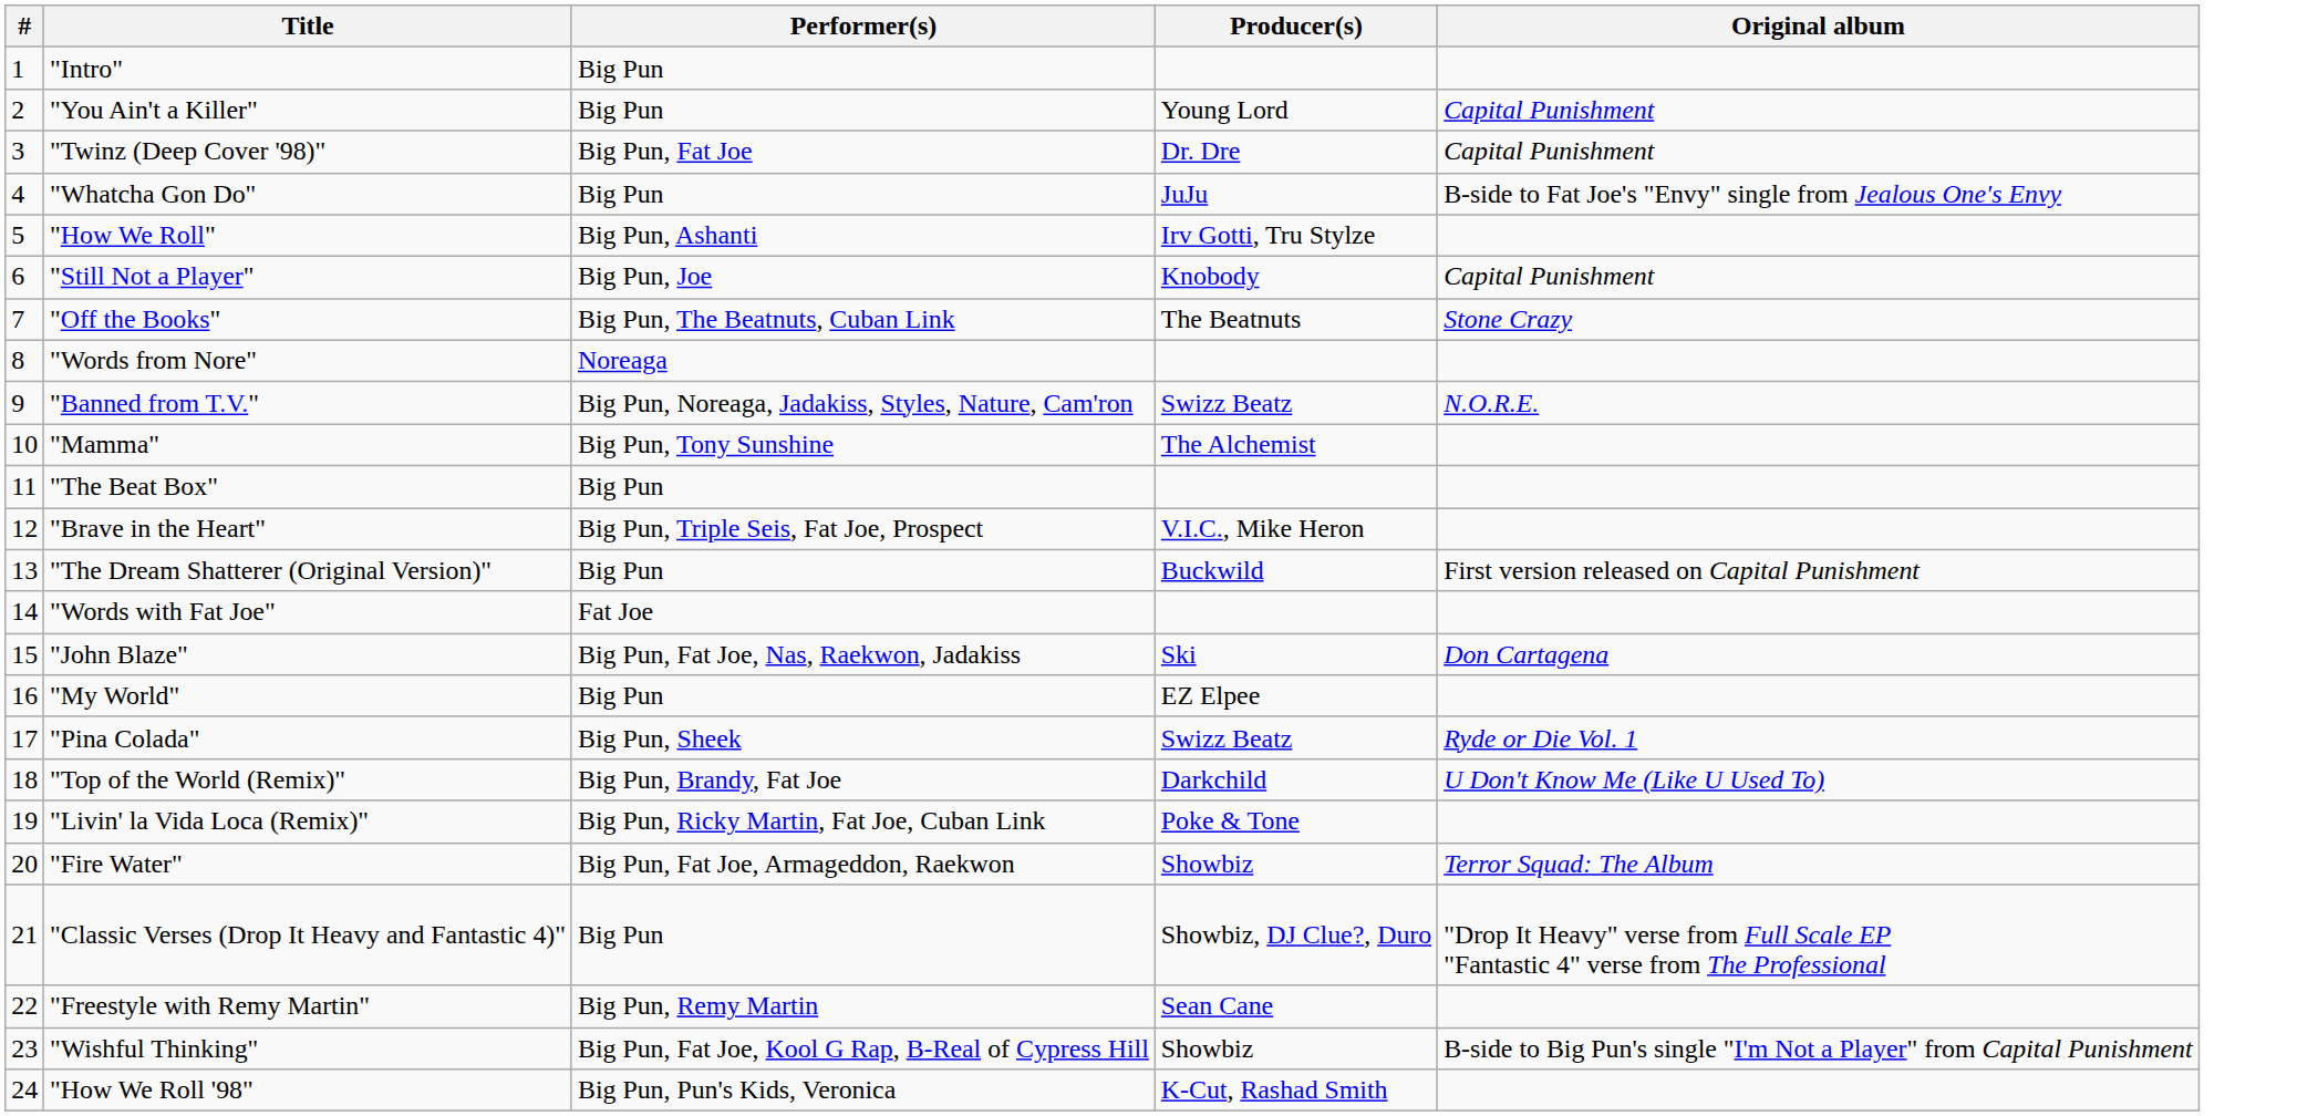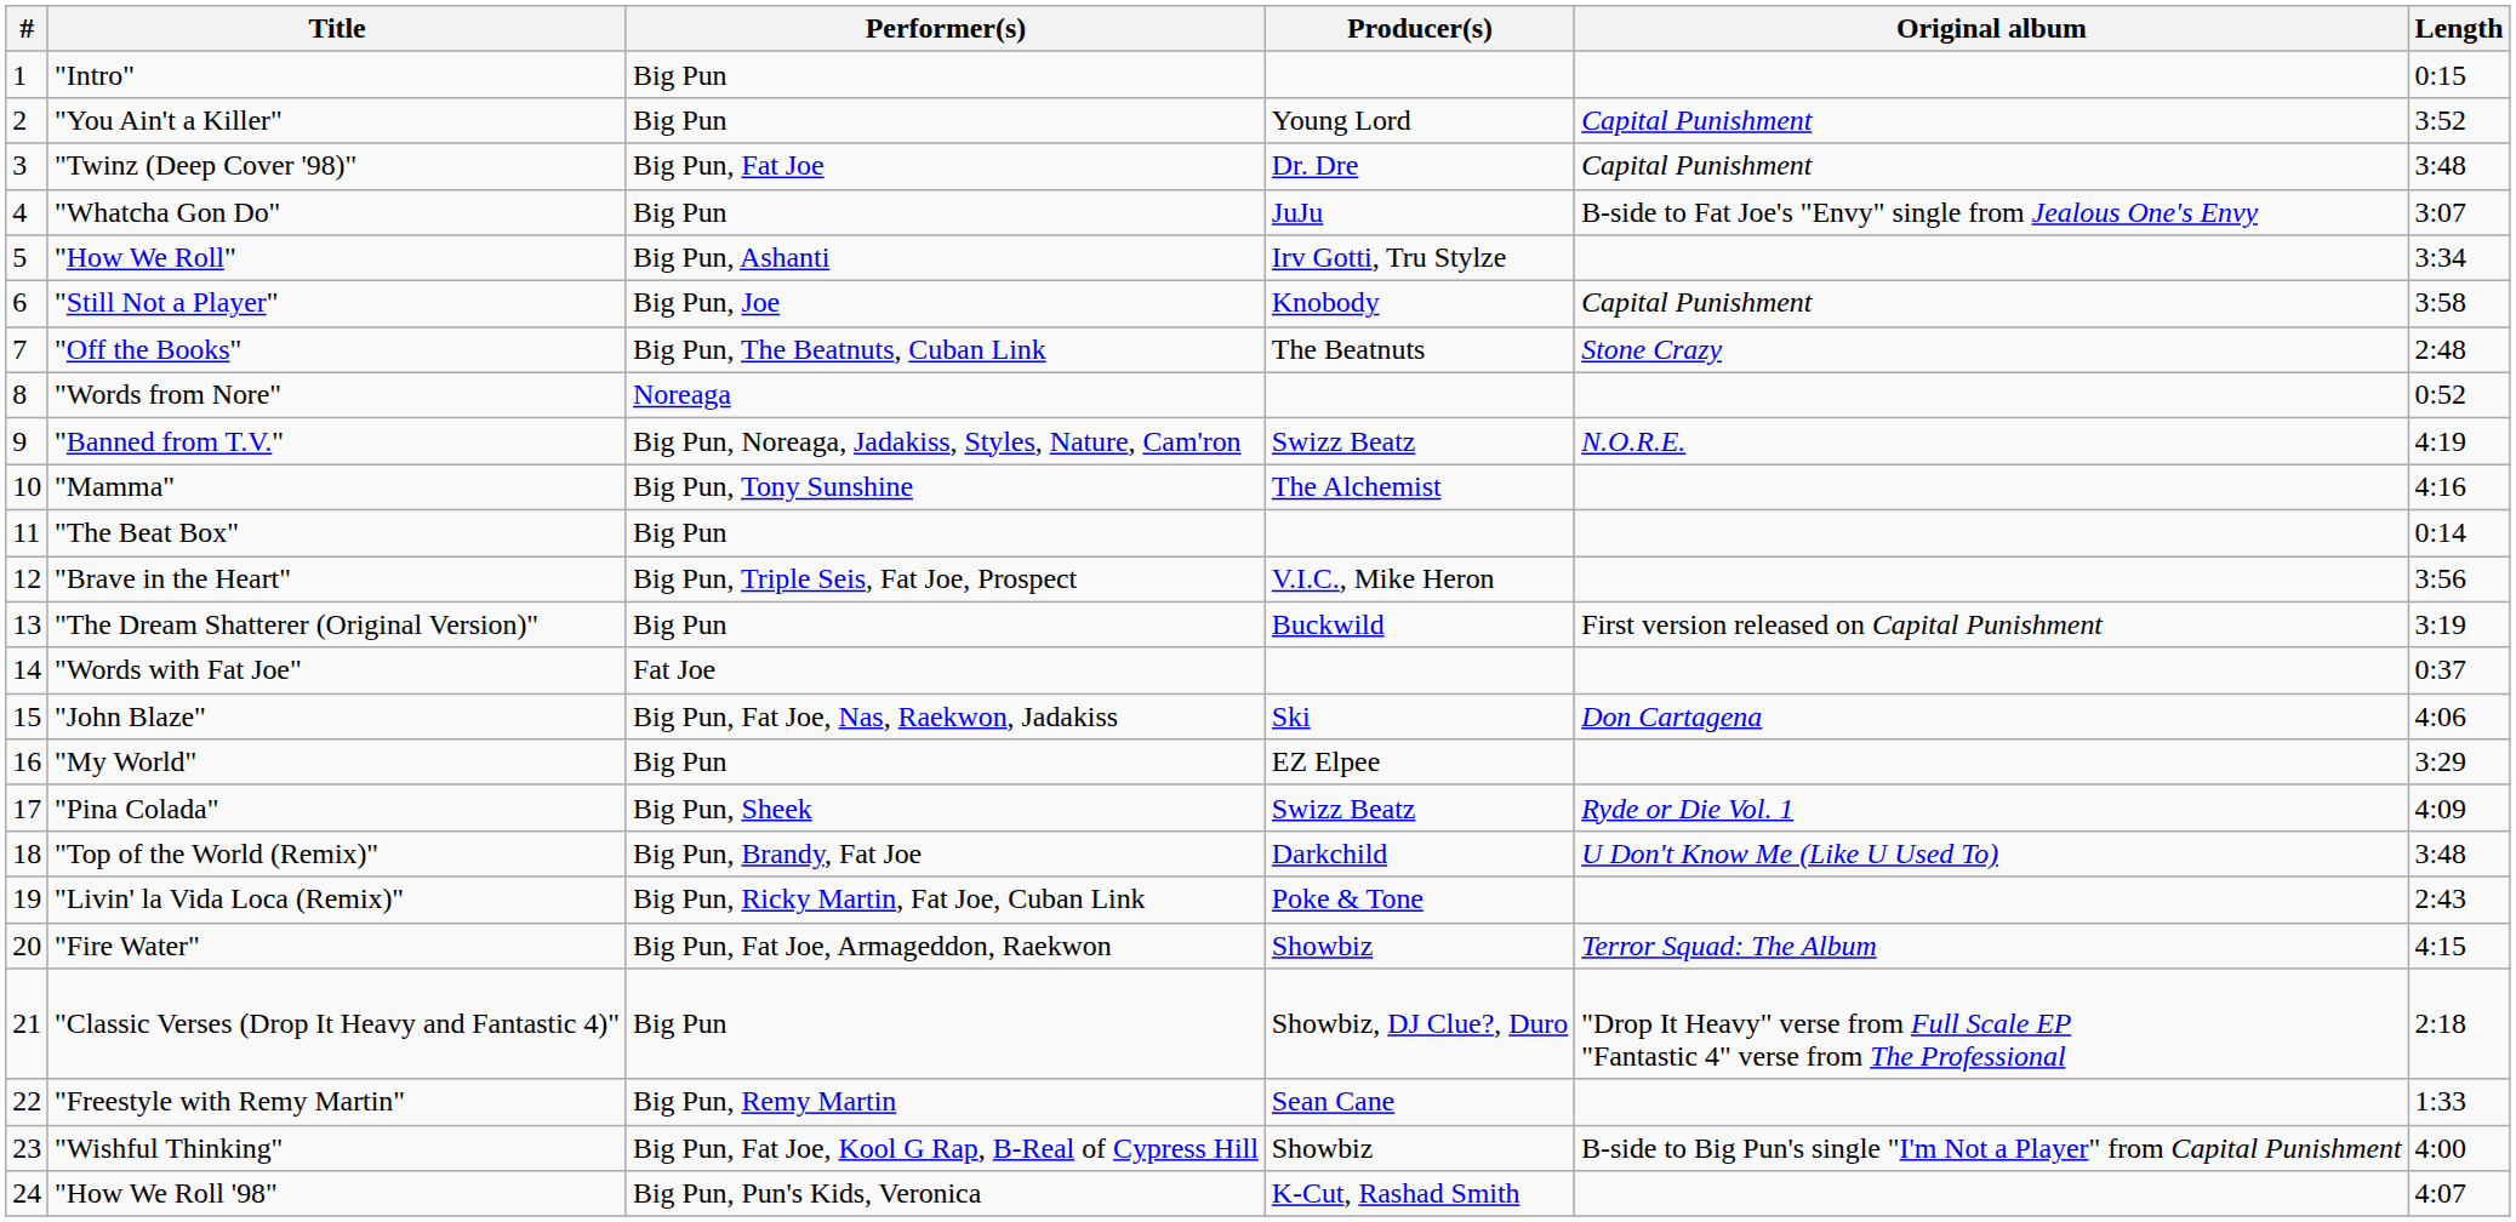+ column: Length | 0:15 | 3:52 | 3:48 | 3:07 | 3:34 | 3:58 | 2:48 | 0:52 | 4:19 | 4:16 | 0:14 | 3:56 | 3:19 | 0:37 | 4:06 | 3:29 | 4:09 | 3:48 | 2:43 | 4:15 | 2:18 | 1:33 | 4:00 | 4:07
